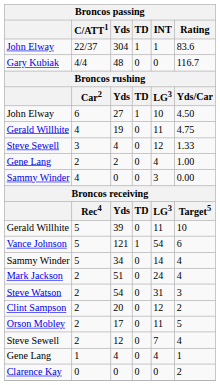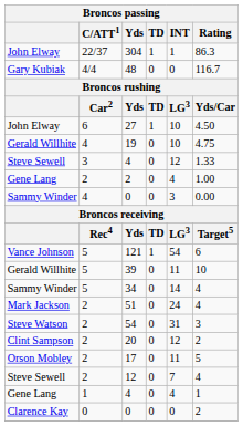304 | Rating: 83.6 -> 86.3
19 | INT: 11 -> 10
rows swapped: 121 <-> 39
